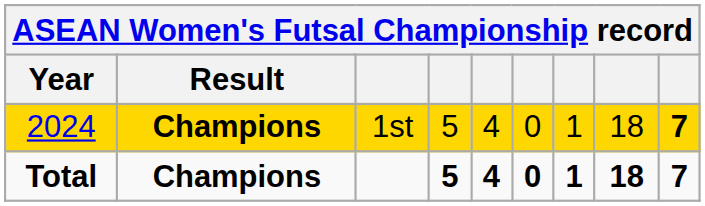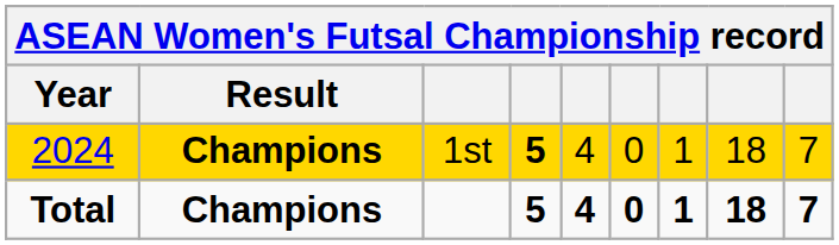2024 | column 4: normal -> bold
2024 | column 9: bold -> normal
